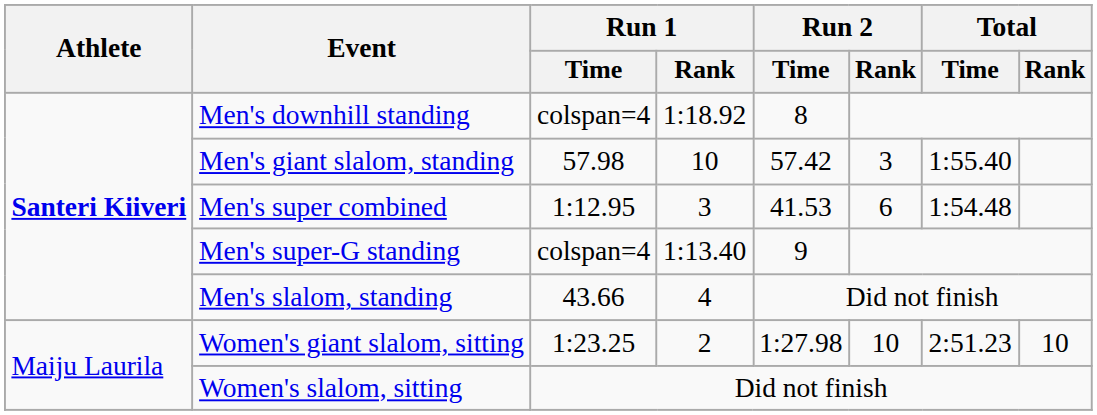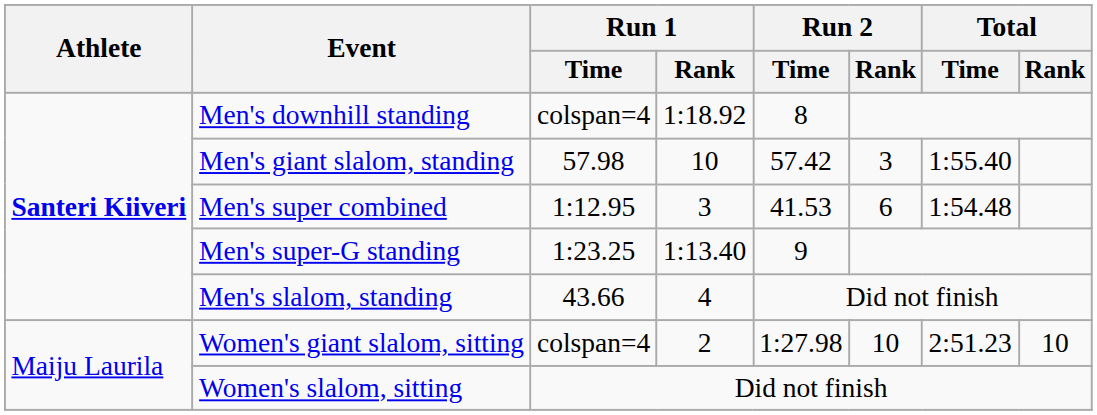Men's super-G standing | Run 1 / Time: colspan=4 -> 1:23.25
Women's giant slalom, sitting | Run 1 / Time: 1:23.25 -> colspan=4
